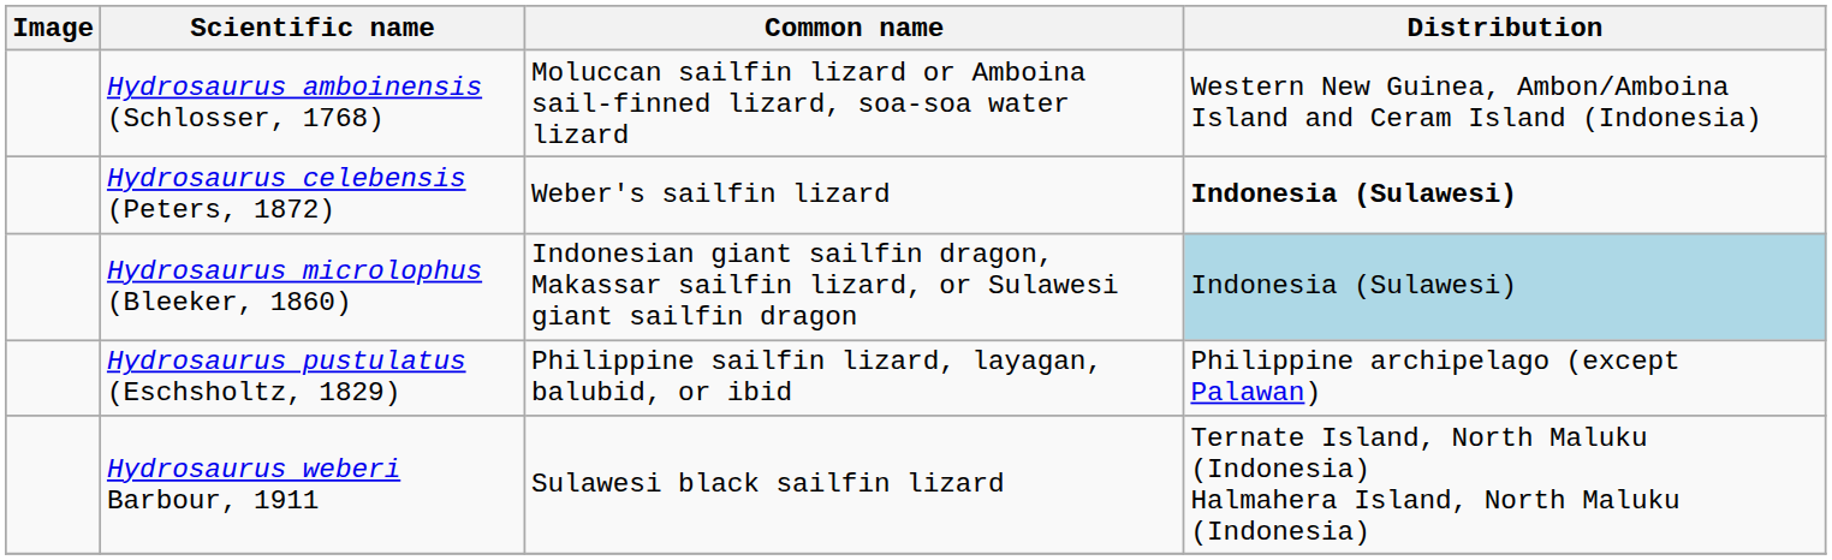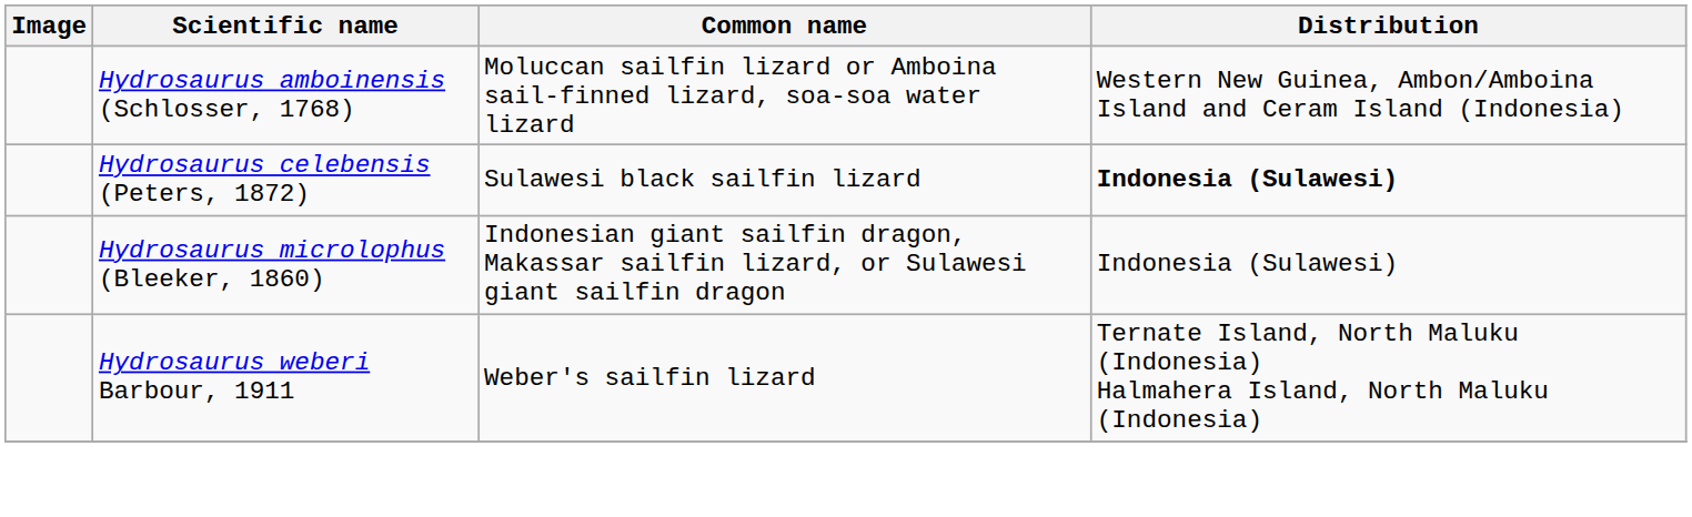Hydrosaurus celebensis (Peters, 1872) | Common name: Weber's sailfin lizard -> Sulawesi black sailfin lizard
Hydrosaurus microlophus (Bleeker, 1860) | Distribution: lightblue background -> no background
- row: Hydrosaurus pustulatus (Eschsholtz, 1829) | Philippine sailfin lizard, layagan, balubid, or ibid | Philippine archipelago (except Palawan)
Hydrosaurus weberi Barbour, 1911 | Common name: Sulawesi black sailfin lizard -> Weber's sailfin lizard
